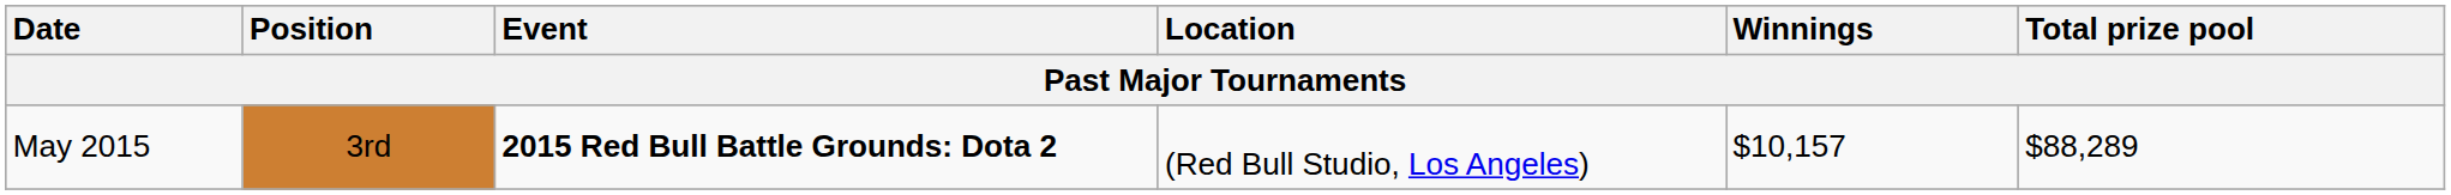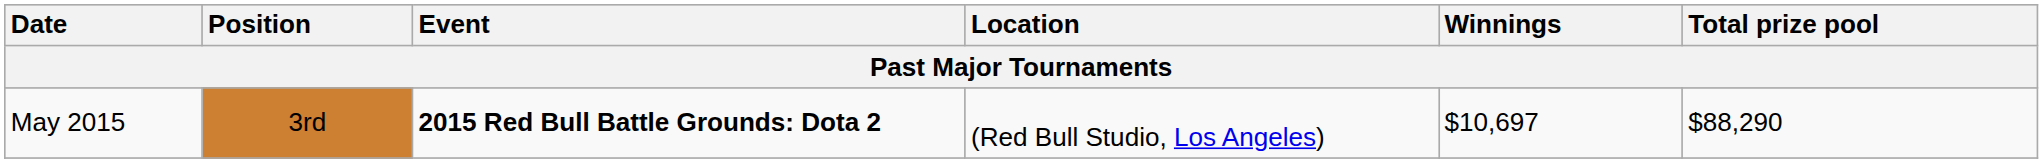May 2015 | Winnings: $10,157 -> $10,697
May 2015 | Total prize pool: $88,289 -> $88,290
